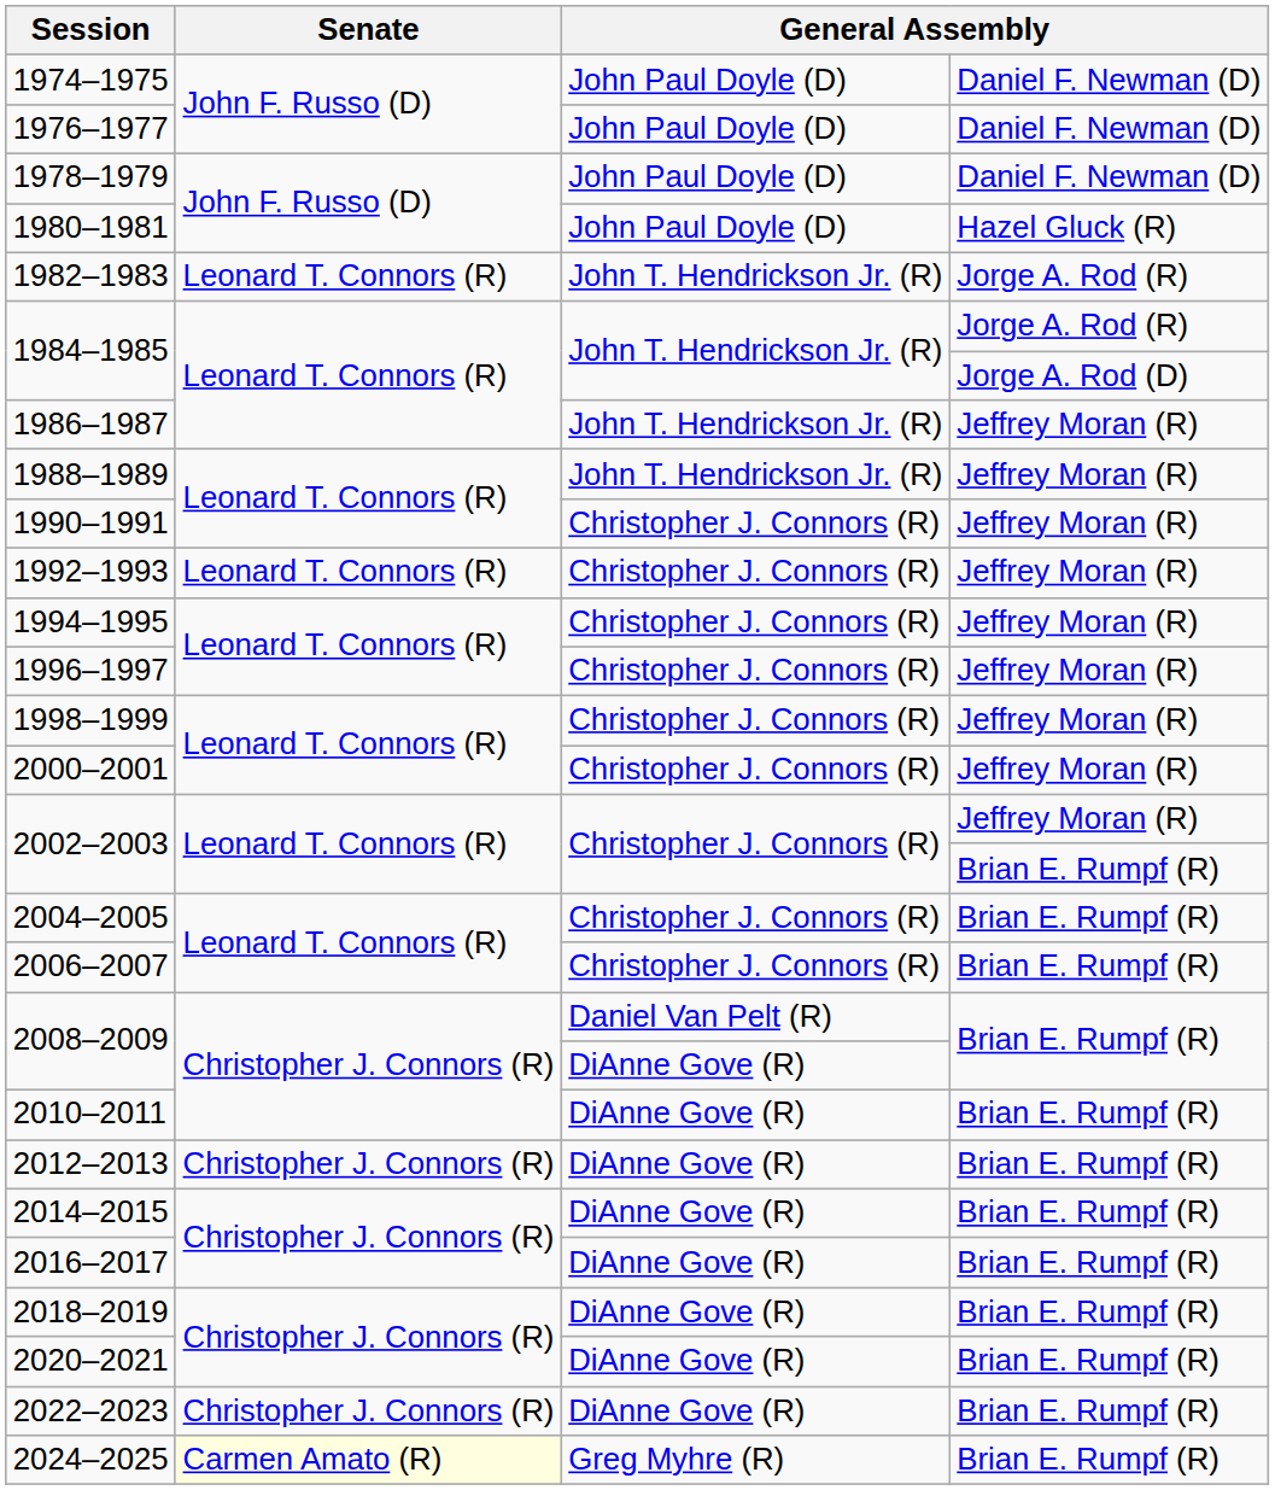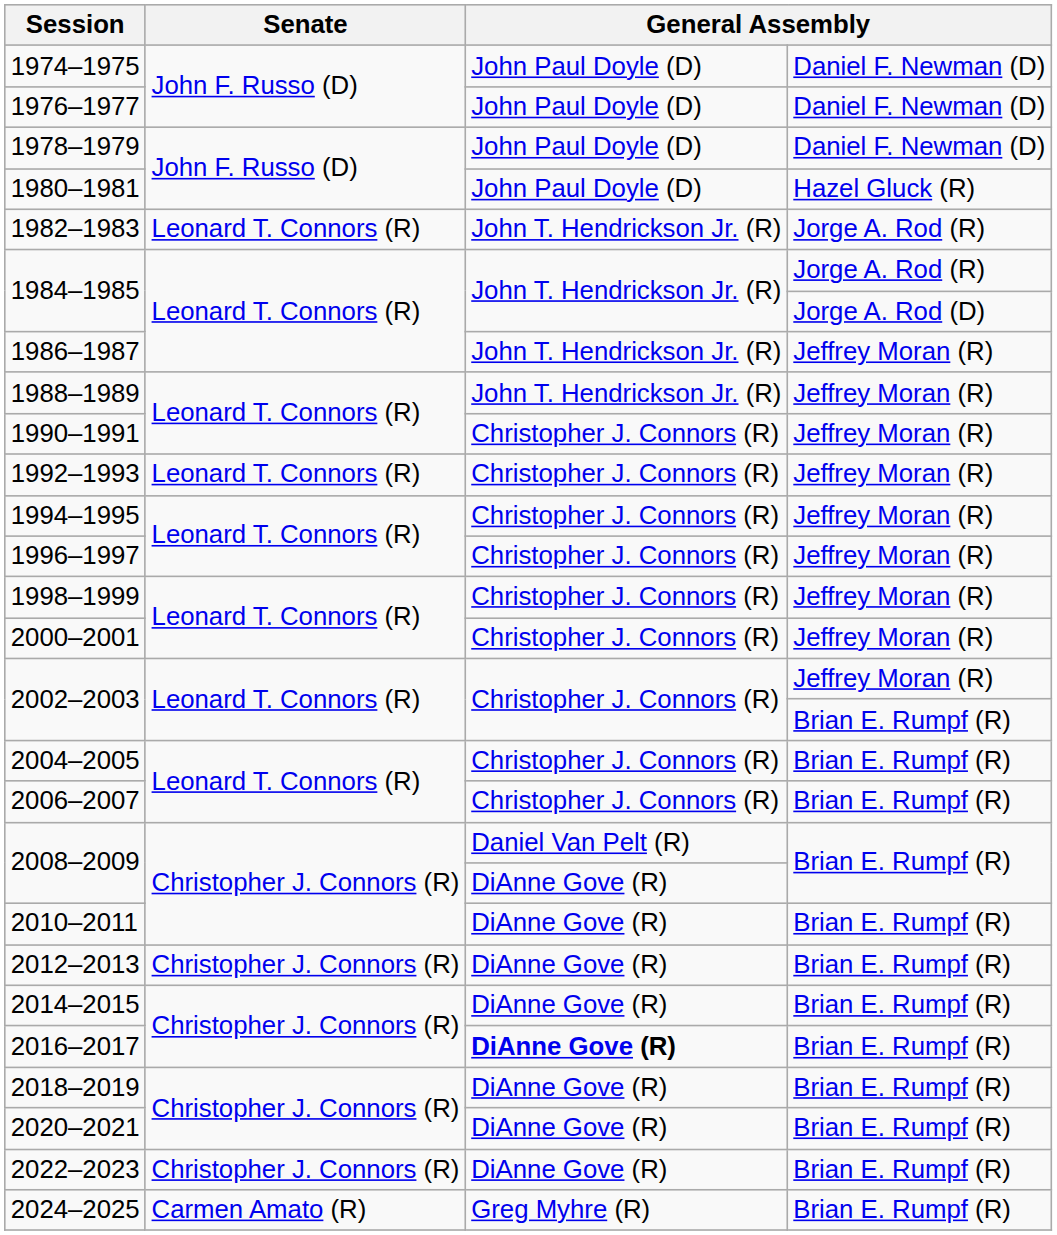2016–2017 | column 3: normal -> bold
2024–2025 | Senate: lightyellow background -> no background
